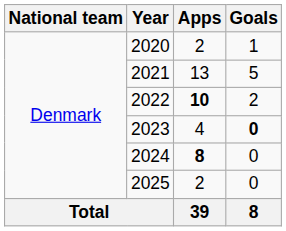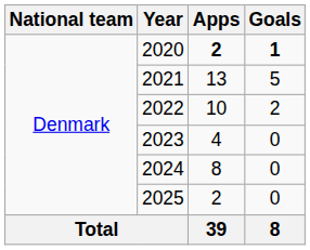2020 | Apps: normal -> bold
2020 | Goals: normal -> bold
2022 | Apps: bold -> normal
2023 | Goals: bold -> normal
2024 | Apps: bold -> normal
